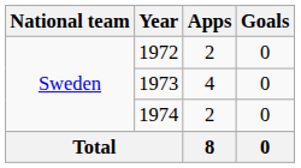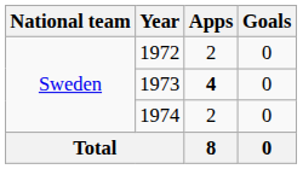1973 | Apps: normal -> bold
